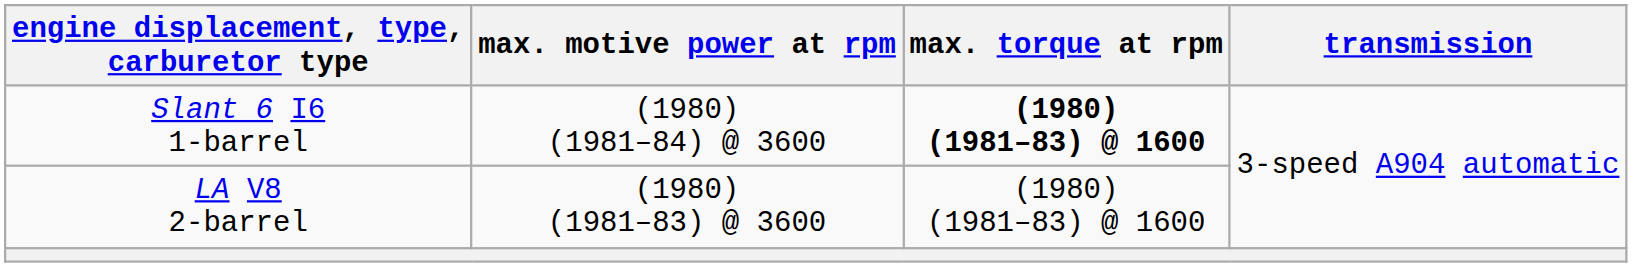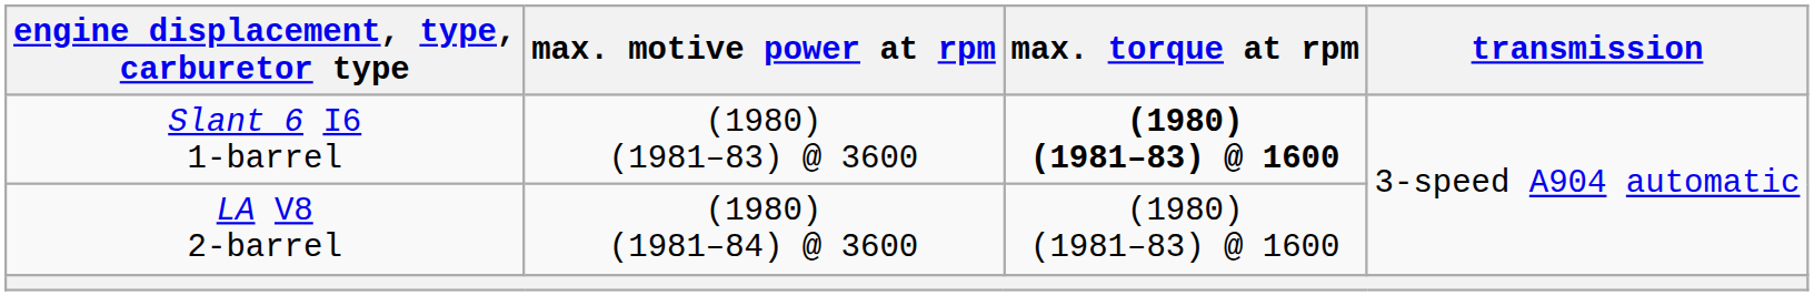Slant 6 I6 1-barrel | max. motive power at rpm: (1980) (1981–84) @ 3600 -> (1980) (1981–83) @ 3600
LA V8 2-barrel | max. motive power at rpm: (1980) (1981–83) @ 3600 -> (1980) (1981–84) @ 3600
